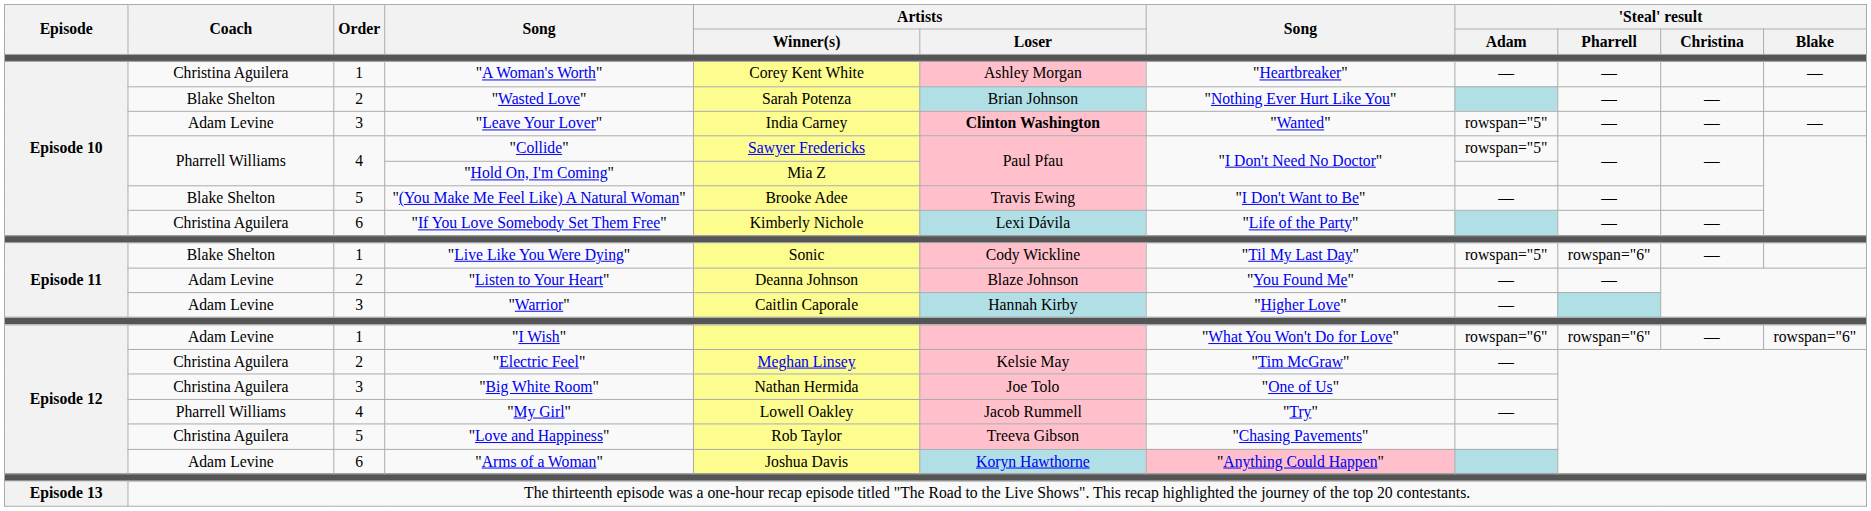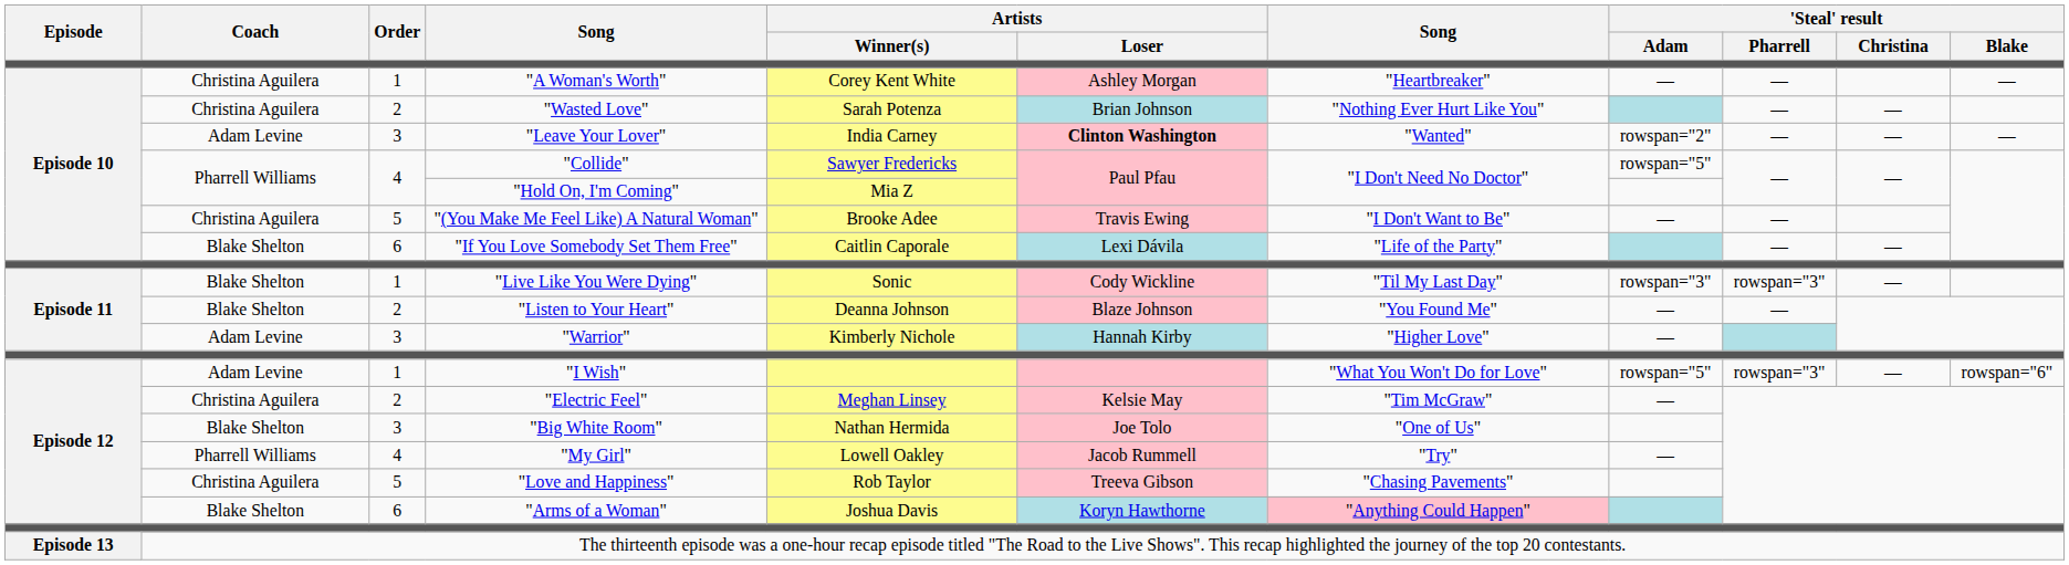"Wasted Love" | Coach: Blake Shelton -> Christina Aguilera
"Leave Your Lover" | 'Steal' result / Adam: rowspan="5" -> rowspan="2"
"(You Make Me Feel Like) A Natural Woman" | Coach: Blake Shelton -> Christina Aguilera
"If You Love Somebody Set Them Free" | Coach: Christina Aguilera -> Blake Shelton
"If You Love Somebody Set Them Free" | Artists / Winner(s): Kimberly Nichole -> Caitlin Caporale
"Live Like You Were Dying" | 'Steal' result / Adam: rowspan="5" -> rowspan="3"
"Live Like You Were Dying" | 'Steal' result / Pharrell: rowspan="6" -> rowspan="3"
"Listen to Your Heart" | Coach: Adam Levine -> Blake Shelton
"Warrior" | Artists / Winner(s): Caitlin Caporale -> Kimberly Nichole
"I Wish" | 'Steal' result / Adam: rowspan="6" -> rowspan="5"
"I Wish" | 'Steal' result / Pharrell: rowspan="6" -> rowspan="3"
"Big White Room" | Coach: Christina Aguilera -> Blake Shelton
"Arms of a Woman" | Coach: Adam Levine -> Blake Shelton
